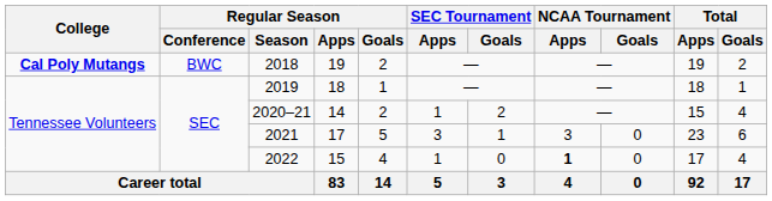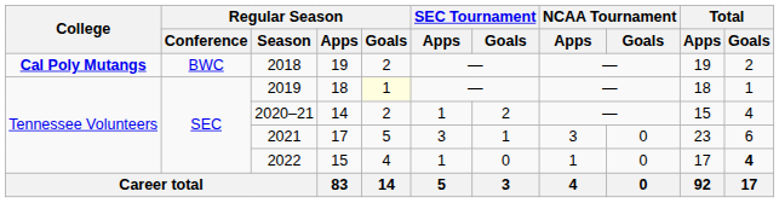2019 | Regular Season / Goals: no background -> lightyellow background
2022 | NCAA Tournament / Apps: bold -> normal
2022 | Total / Goals: normal -> bold
